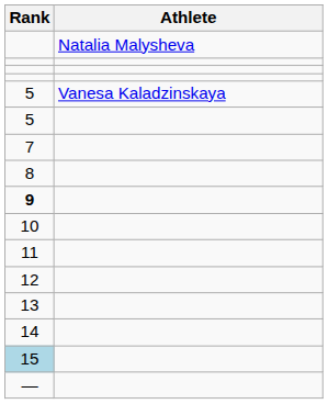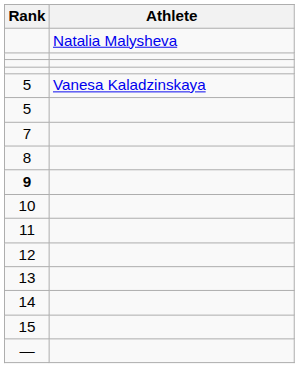row 16 | Rank: lightblue background -> no background
